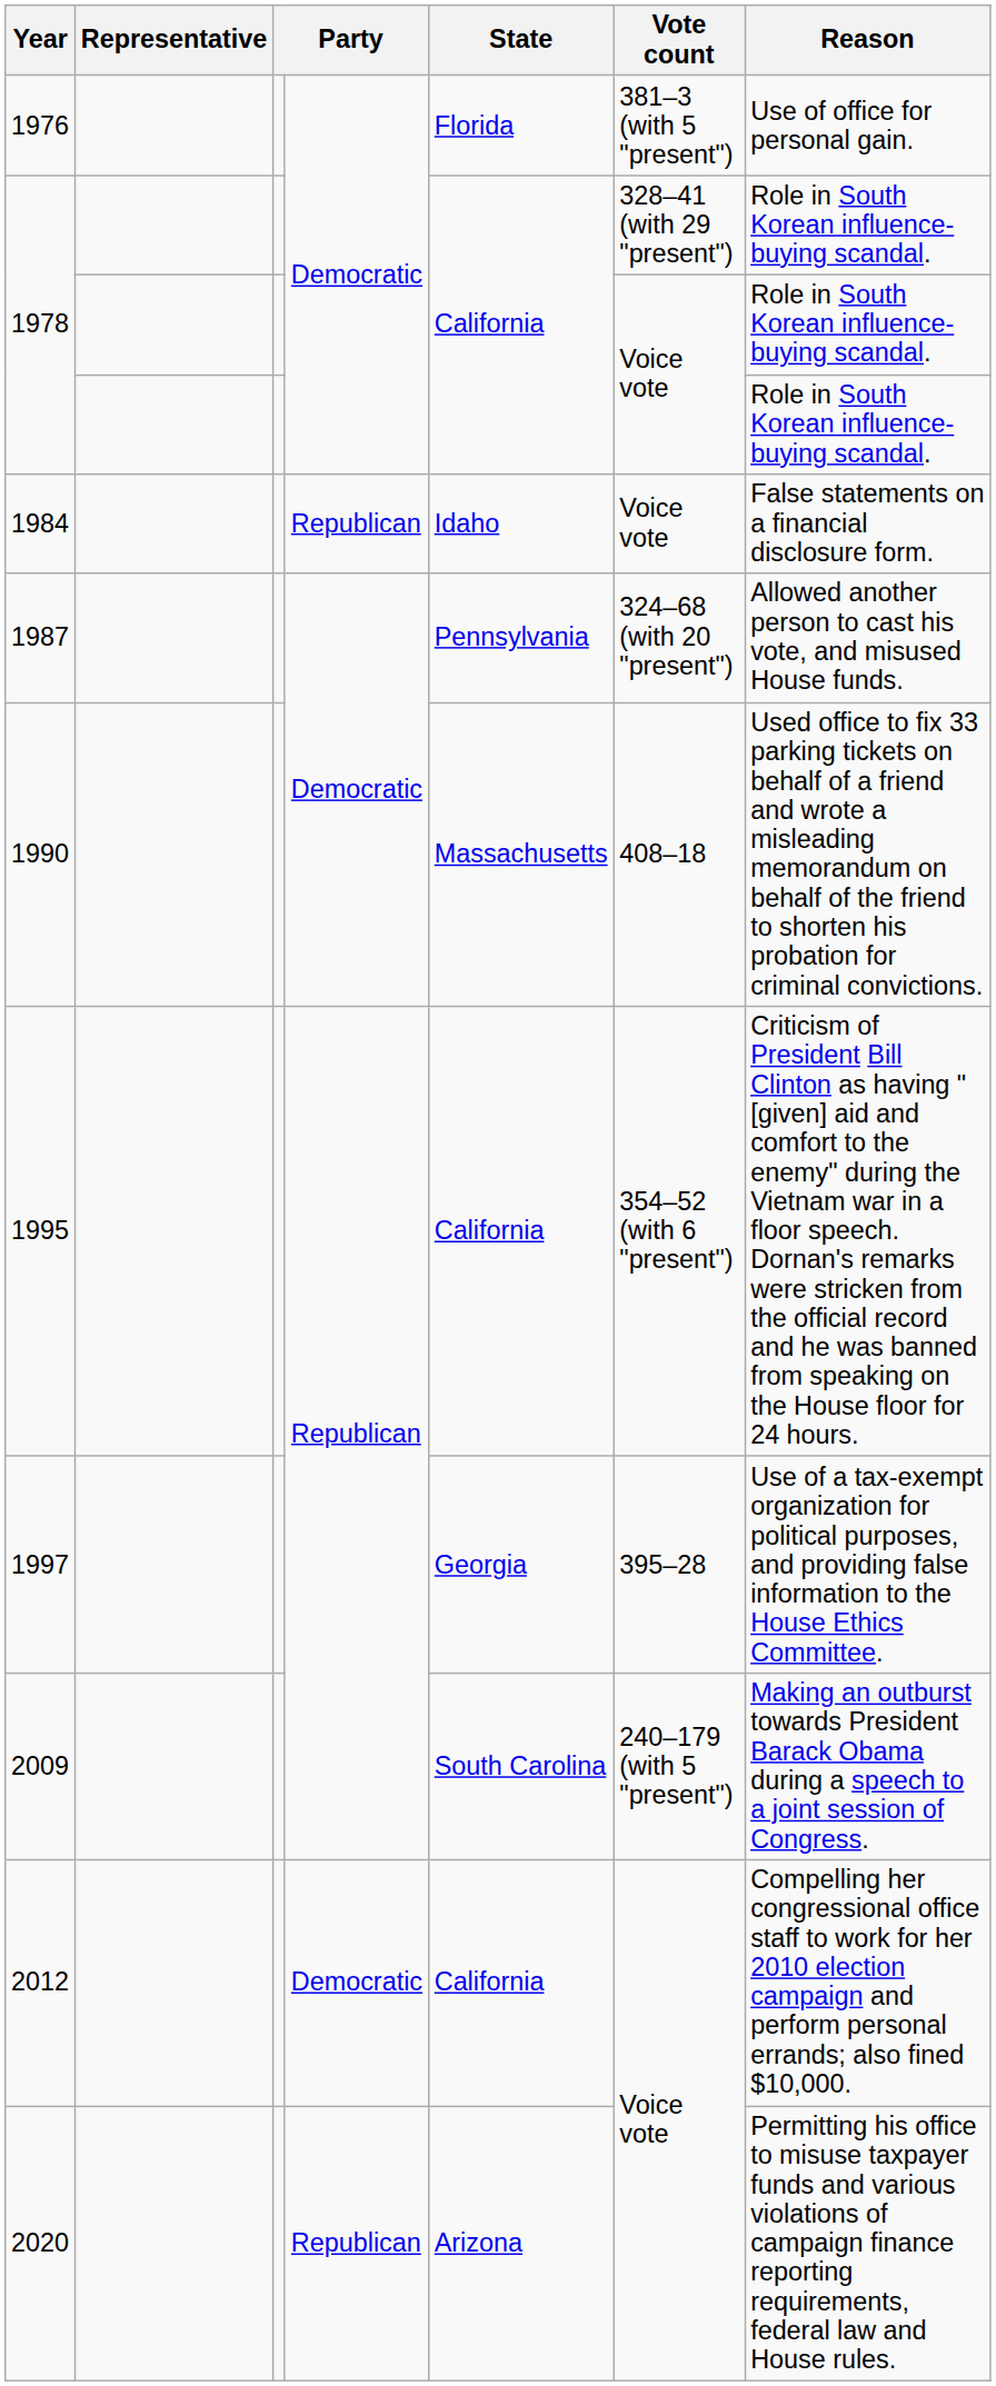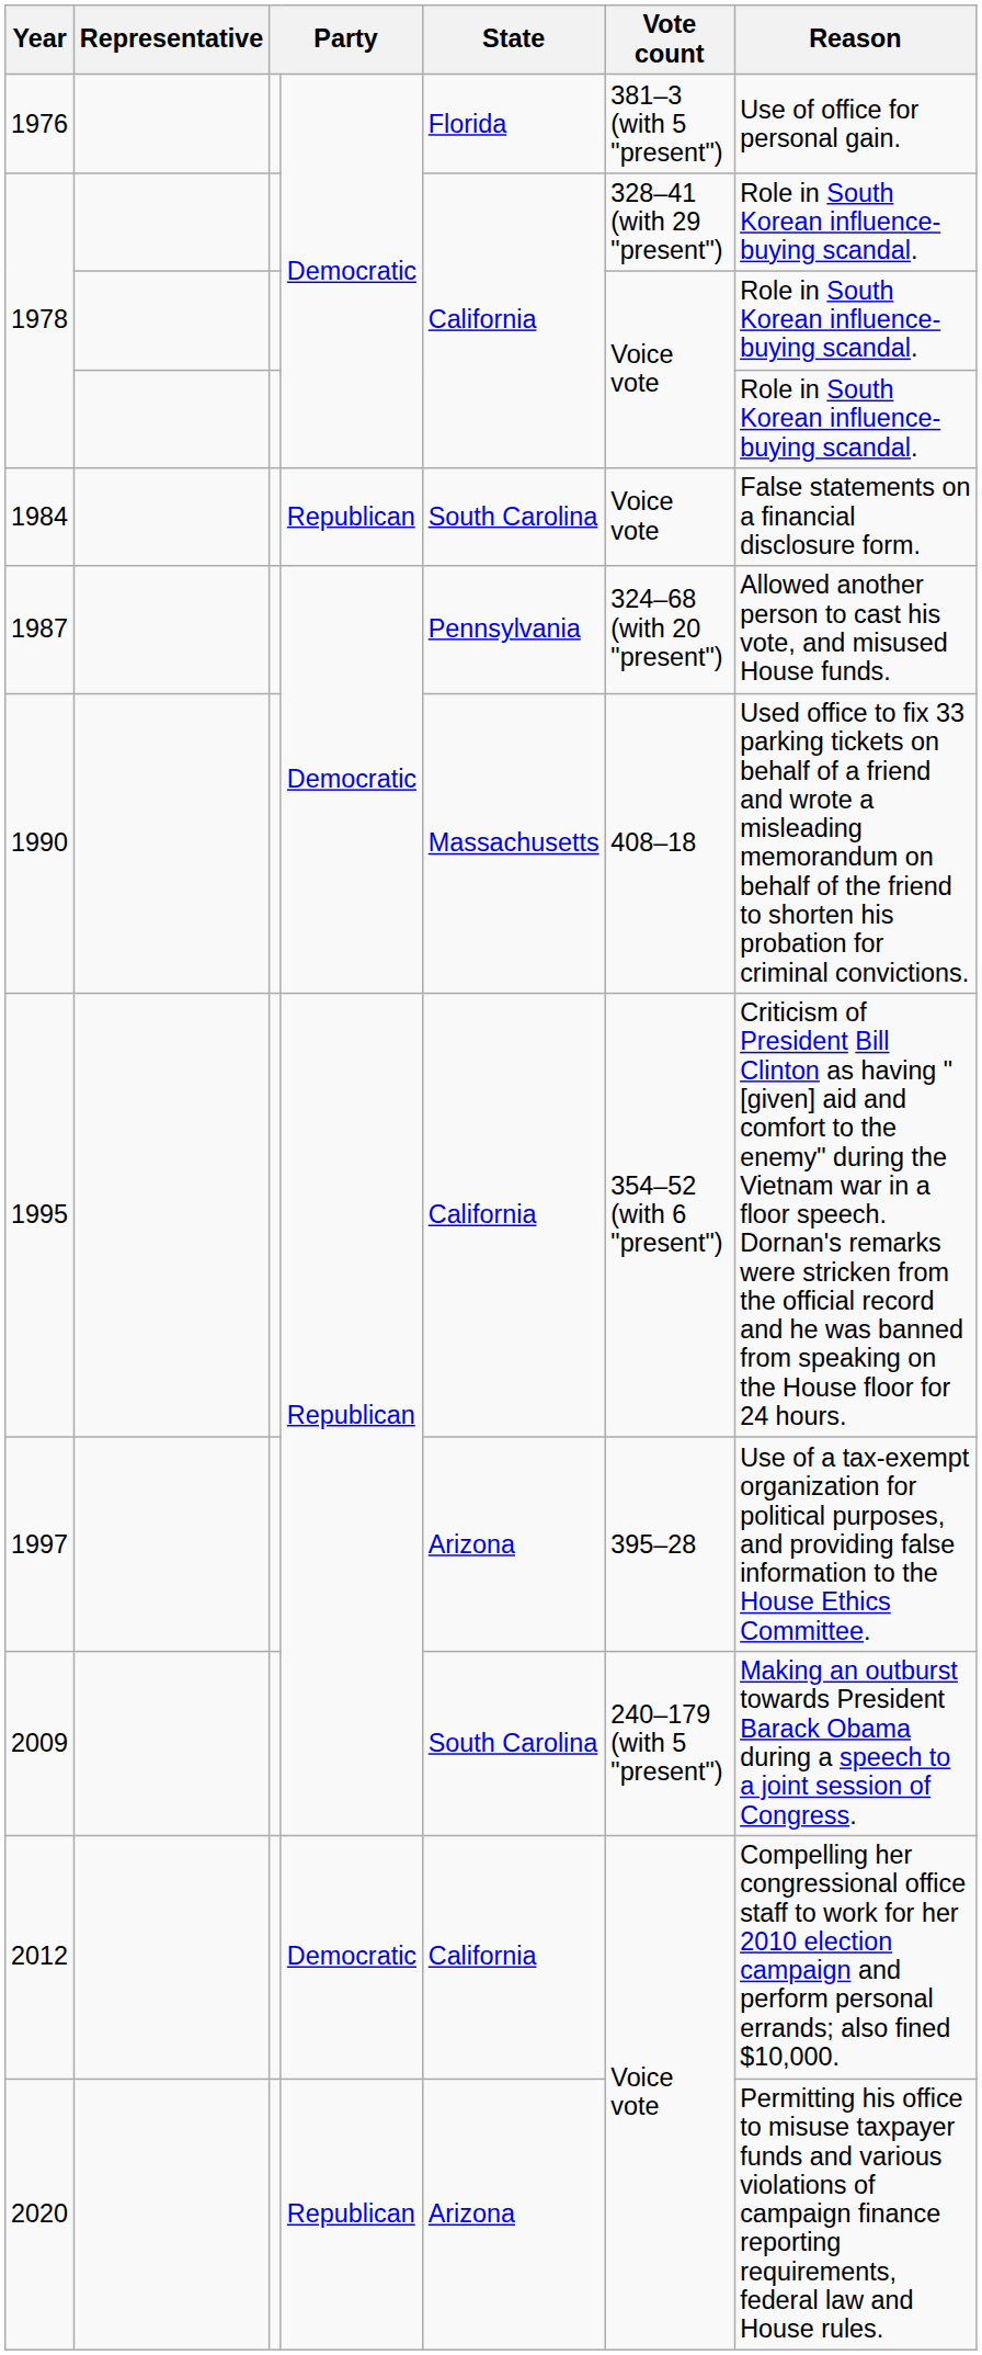1984 | State: Idaho -> South Carolina
1997 | State: Georgia -> Arizona
